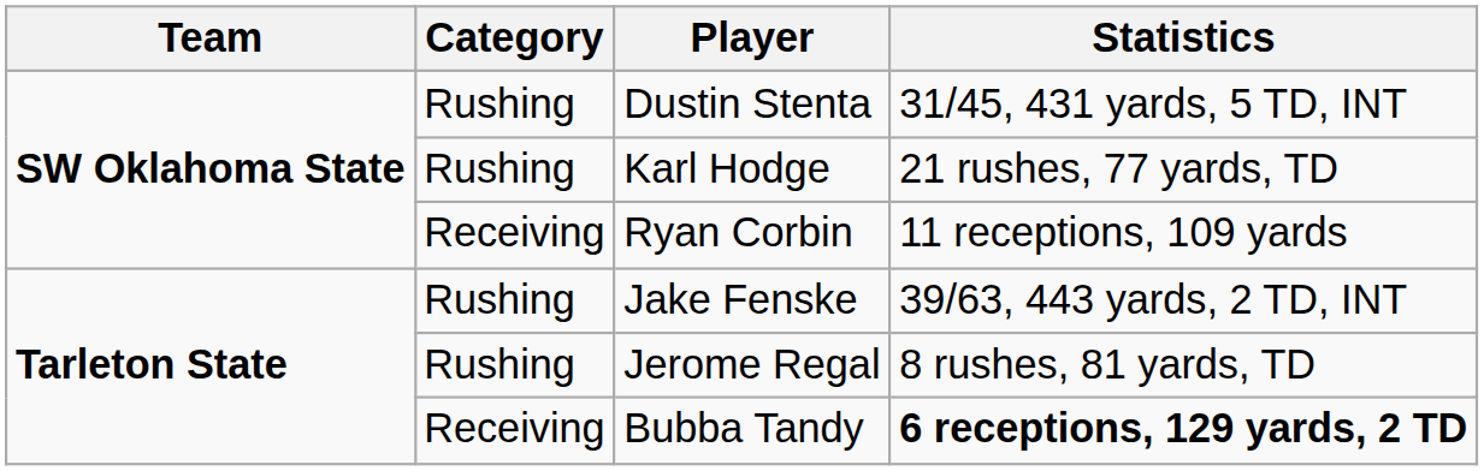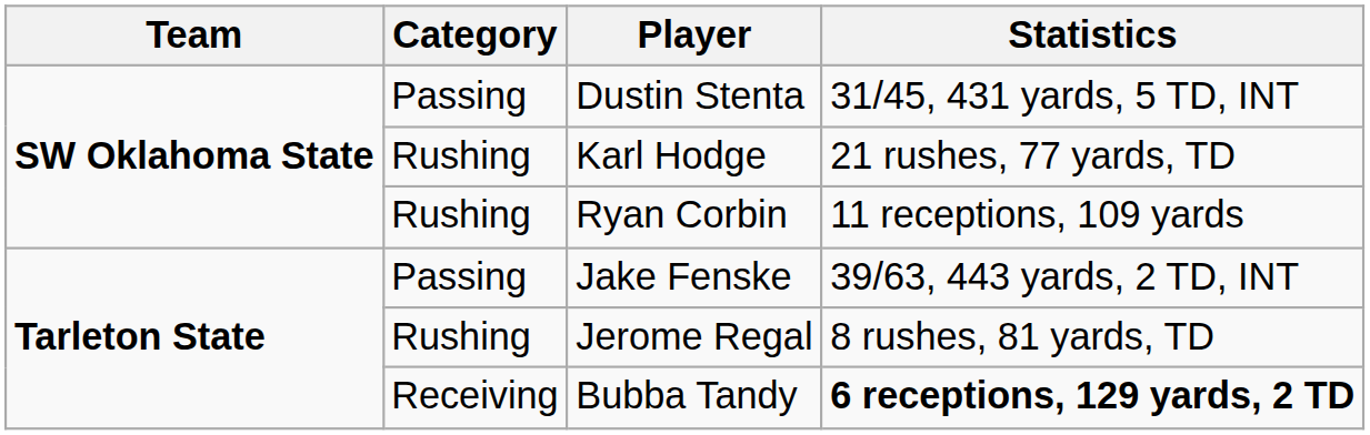Dustin Stenta | Category: Rushing -> Passing
Ryan Corbin | Category: Receiving -> Rushing
Jake Fenske | Category: Rushing -> Passing
